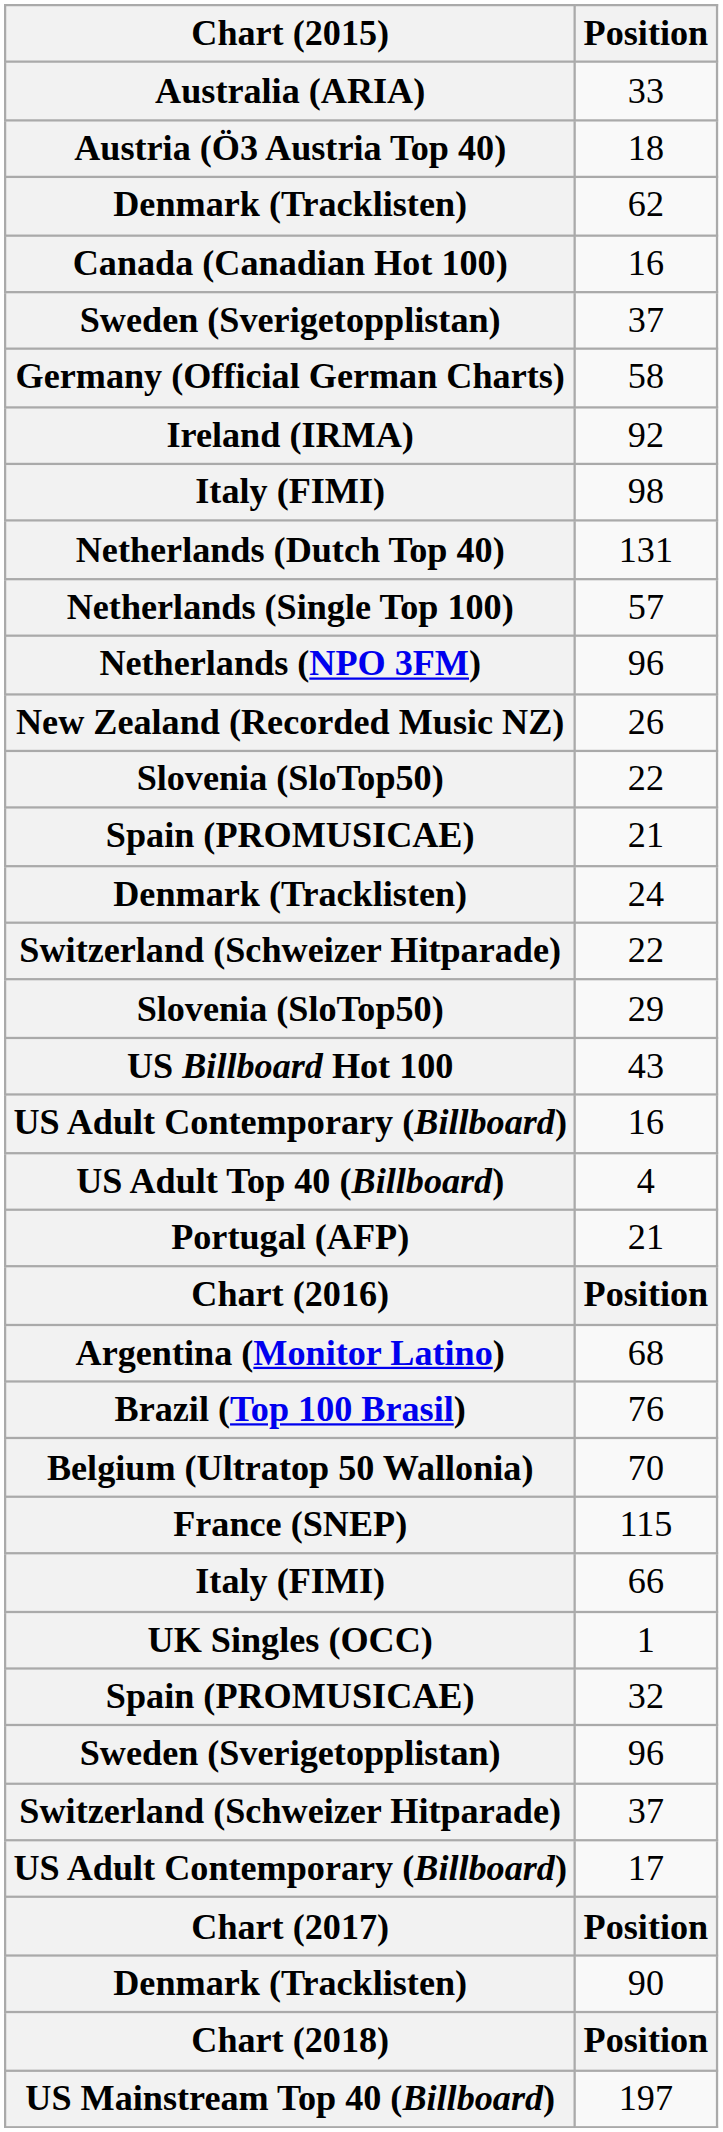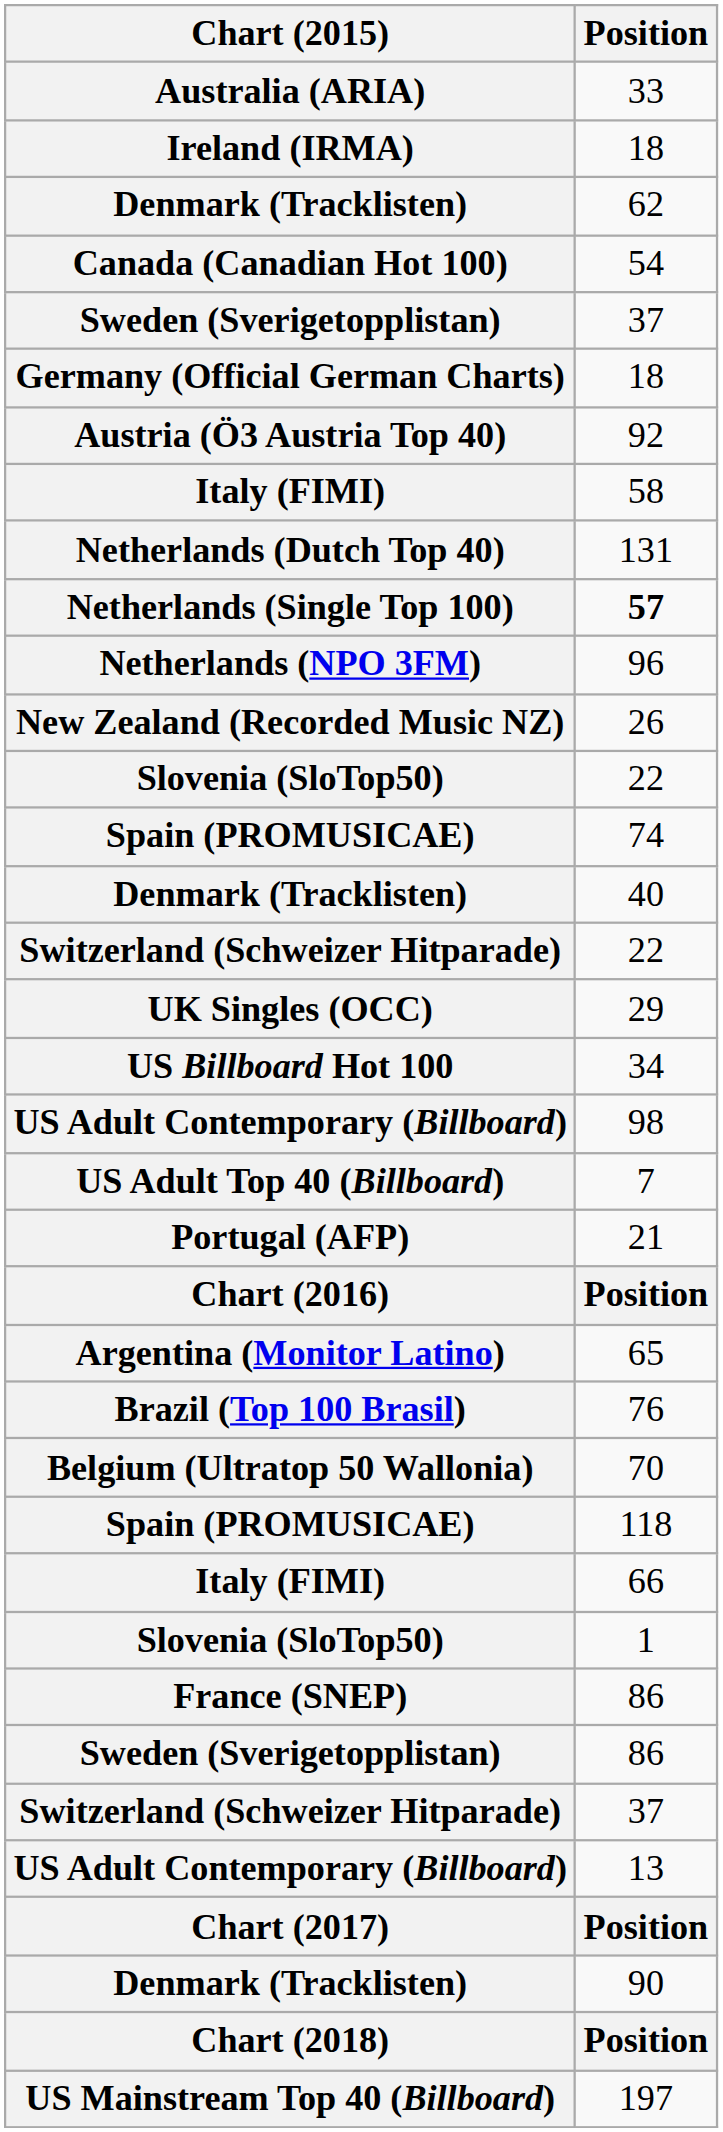row 3 | Chart (2015): Austria (Ö3 Austria Top 40) -> Ireland (IRMA)
row 5 | Position: 16 -> 54
row 7 | Position: 58 -> 18
row 8 | Chart (2015): Ireland (IRMA) -> Austria (Ö3 Austria Top 40)
row 9 | Position: 98 -> 58
row 11 | Position: normal -> bold
row 15 | Position: 21 -> 74
row 16 | Position: 24 -> 40
row 18 | Chart (2015): Slovenia (SloTop50) -> UK Singles (OCC)
row 19 | Position: 43 -> 34
row 20 | Position: 16 -> 98
row 21 | Position: 4 -> 7
row 24 | Position: 68 -> 65
row 27 | Chart (2015): France (SNEP) -> Spain (PROMUSICAE)
row 27 | Position: 115 -> 118
row 29 | Chart (2015): UK Singles (OCC) -> Slovenia (SloTop50)
row 30 | Chart (2015): Spain (PROMUSICAE) -> France (SNEP)
row 30 | Position: 32 -> 86
row 31 | Position: 96 -> 86
row 33 | Position: 17 -> 13
